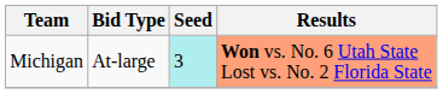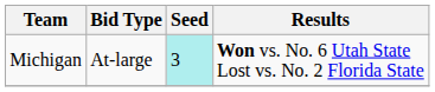Michigan | Results: lightsalmon background -> no background
